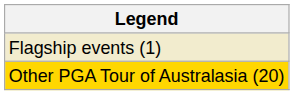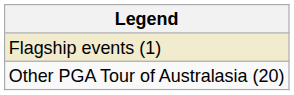row 3 | column 1: gold background -> no background
